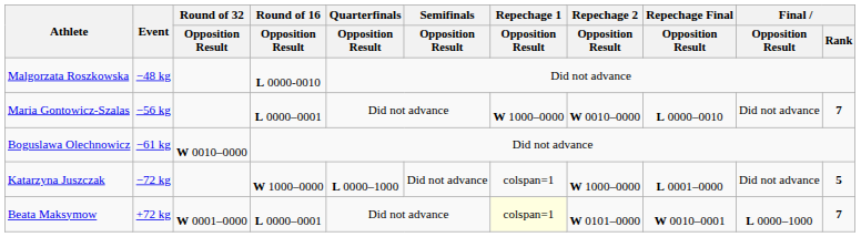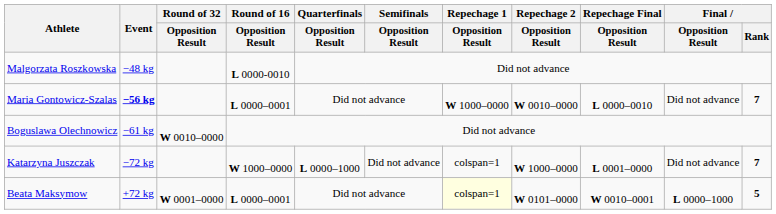Maria Gontowicz-Szalas | Event: normal -> bold
Katarzyna Juszczak | Final / Rank: 5 -> 7
Beata Maksymow | Final / Rank: 7 -> 5
